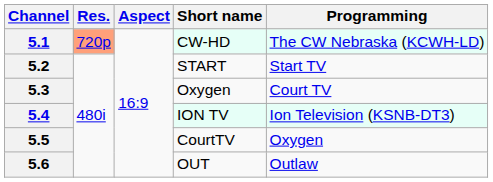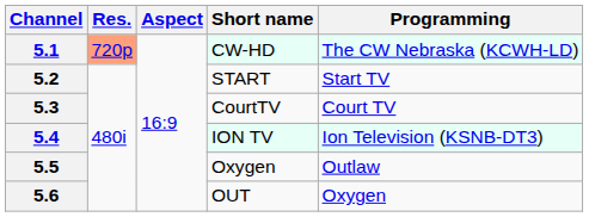5.3 | Short name: Oxygen -> CourtTV
5.5 | Short name: CourtTV -> Oxygen
5.5 | Programming: Oxygen -> Outlaw
5.6 | Programming: Outlaw -> Oxygen
